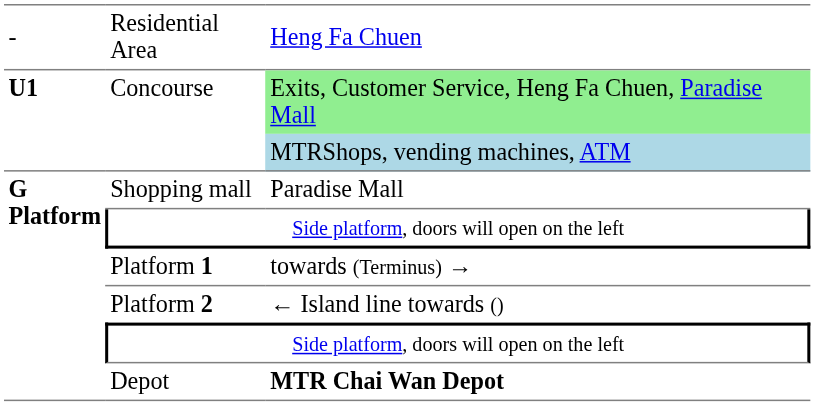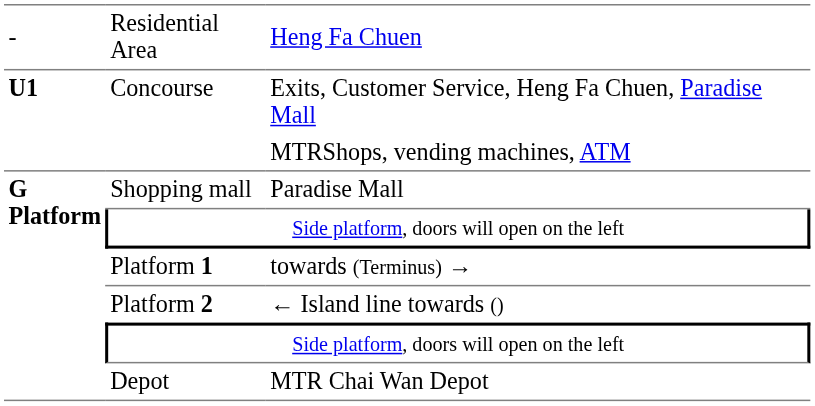Exits, Customer Service, Heng Fa Chuen, Paradise Mall | column 3: lightgreen background -> no background
MTRShops, vending machines, ATM | column 3: lightblue background -> no background
MTR Chai Wan Depot | column 3: bold -> normal
